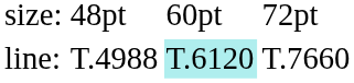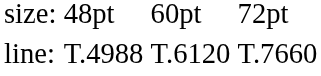line: | column 3: paleturquoise background -> no background
